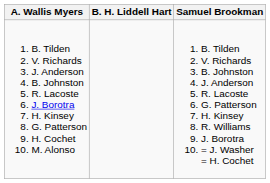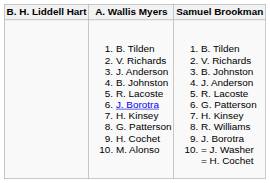columns swapped: A. Wallis Myers <-> B. H. Liddell Hart
